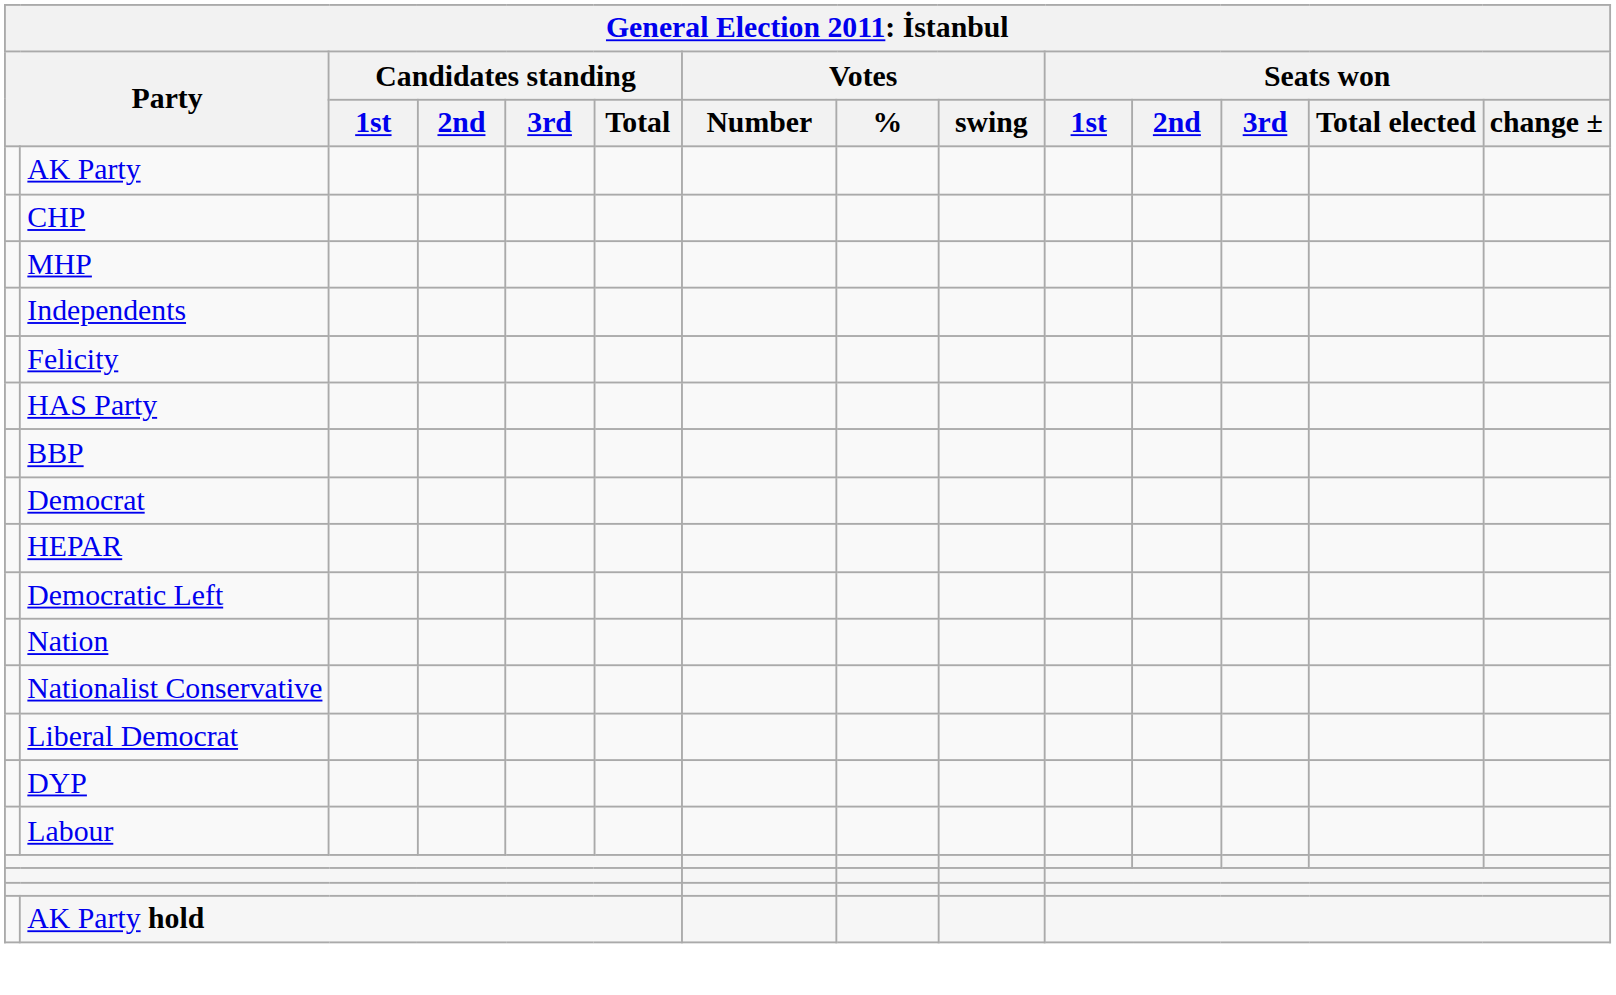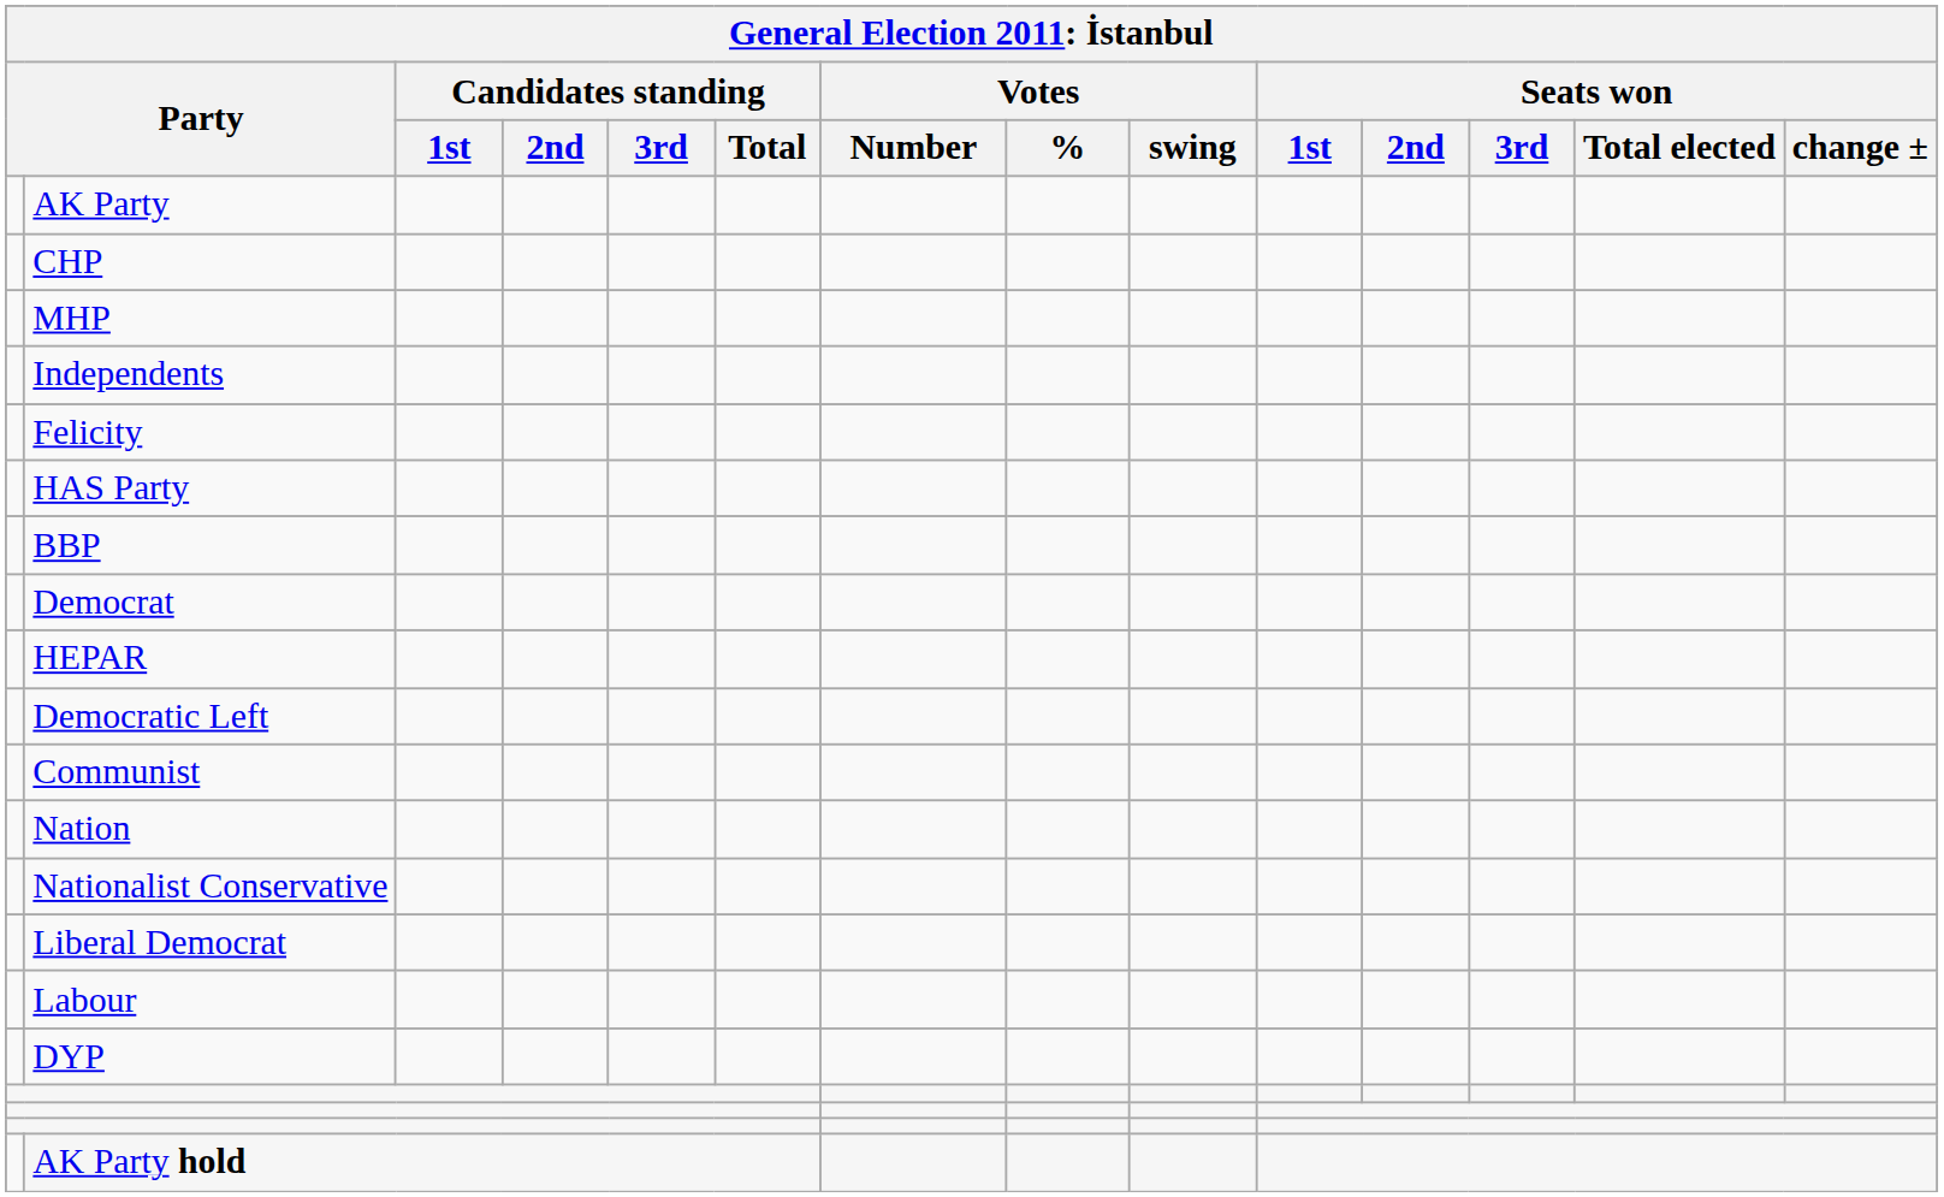+ row: Communist
rows swapped: DYP <-> Labour
